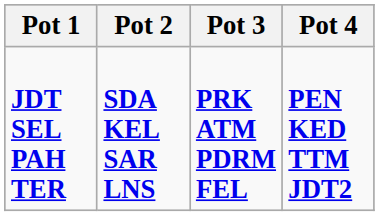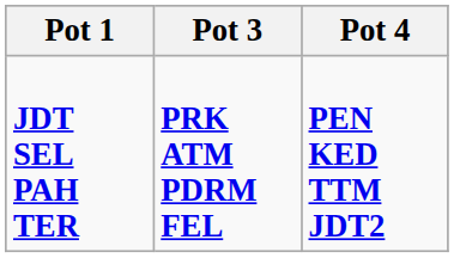- column: Pot 2 | SDA KEL SAR LNS
